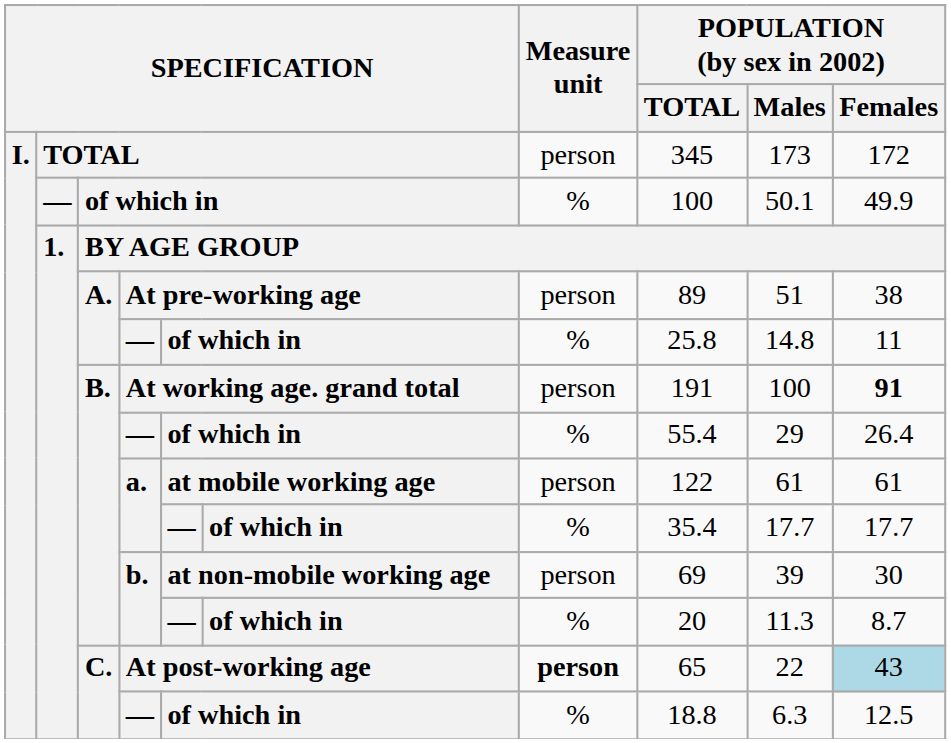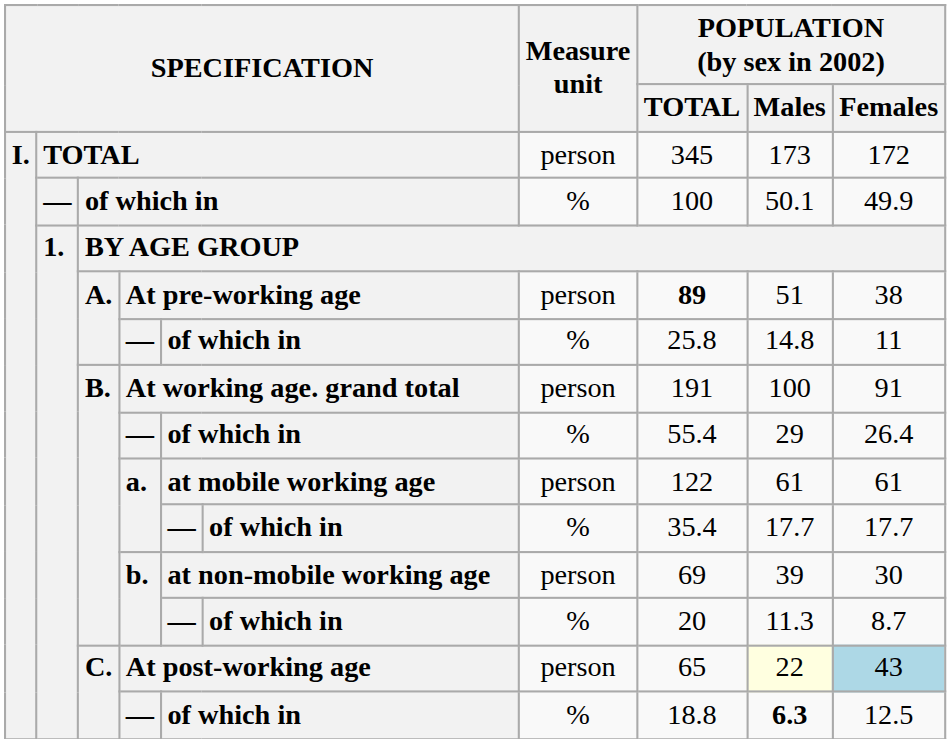At pre-working age | POPULATION (by sex in 2002) / TOTAL: normal -> bold
At working age. grand total | POPULATION (by sex in 2002) / Females: bold -> normal
At post-working age | Measure unit: bold -> normal
At post-working age | POPULATION (by sex in 2002) / Males: no background -> lightyellow background
C. / — | POPULATION (by sex in 2002) / Males: normal -> bold
